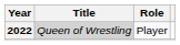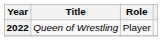2022 | Title: lightgrey background -> no background
